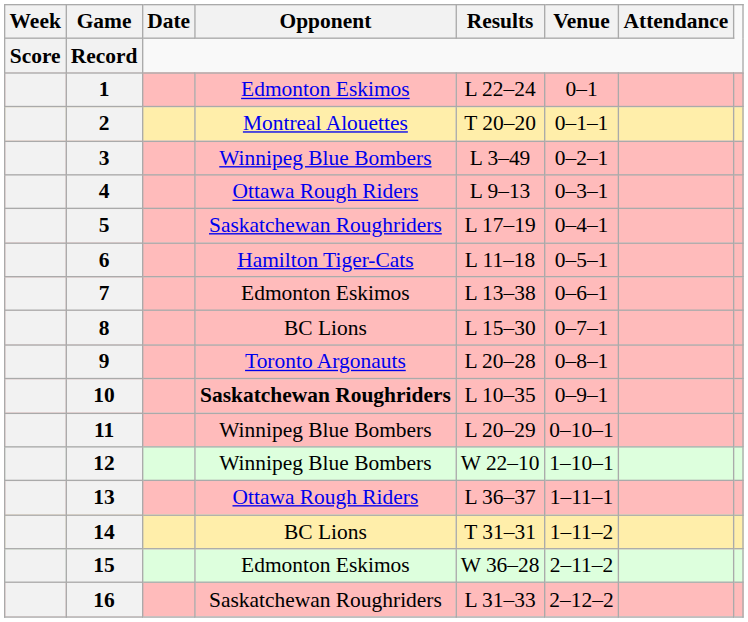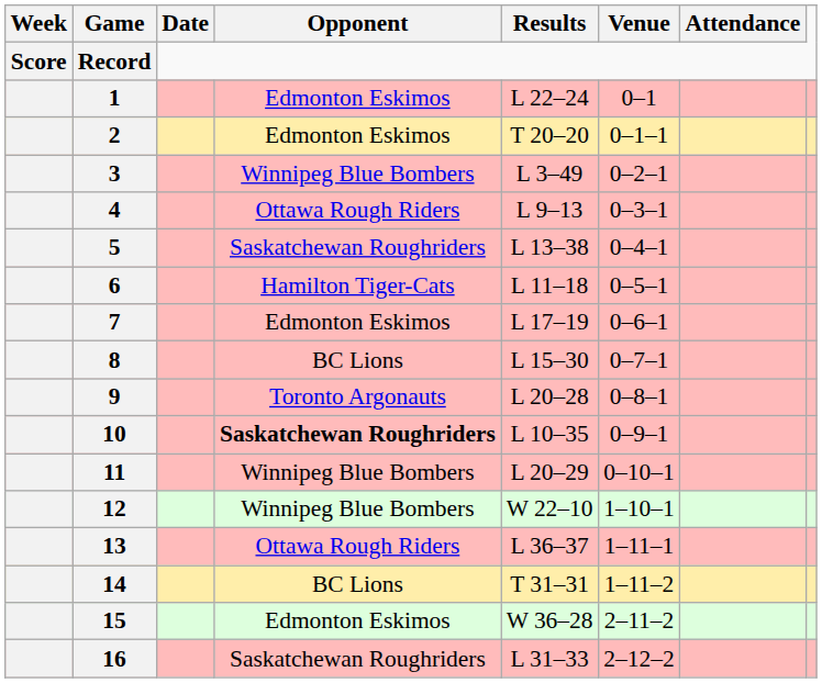2 | Opponent: Montreal Alouettes -> Edmonton Eskimos
5 | Results: L 17–19 -> L 13–38
7 | Results: L 13–38 -> L 17–19
